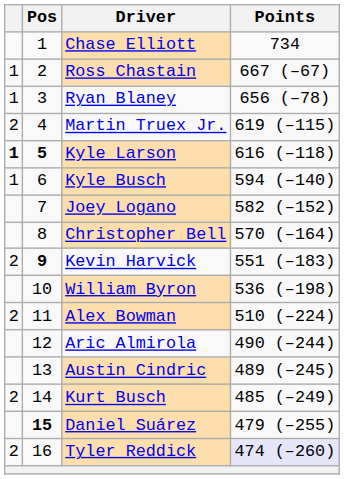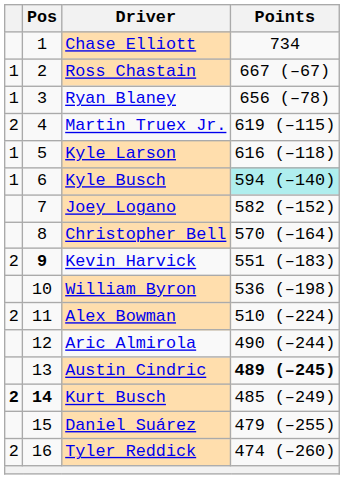Kyle Larson | column 1: bold -> normal
Kyle Larson | Pos: bold -> normal
Kyle Busch | Points: no background -> paleturquoise background
Austin Cindric | Points: normal -> bold
Kurt Busch | column 1: normal -> bold
Kurt Busch | Pos: normal -> bold
Daniel Suárez | Pos: bold -> normal
Tyler Reddick | Points: lavender background -> no background
